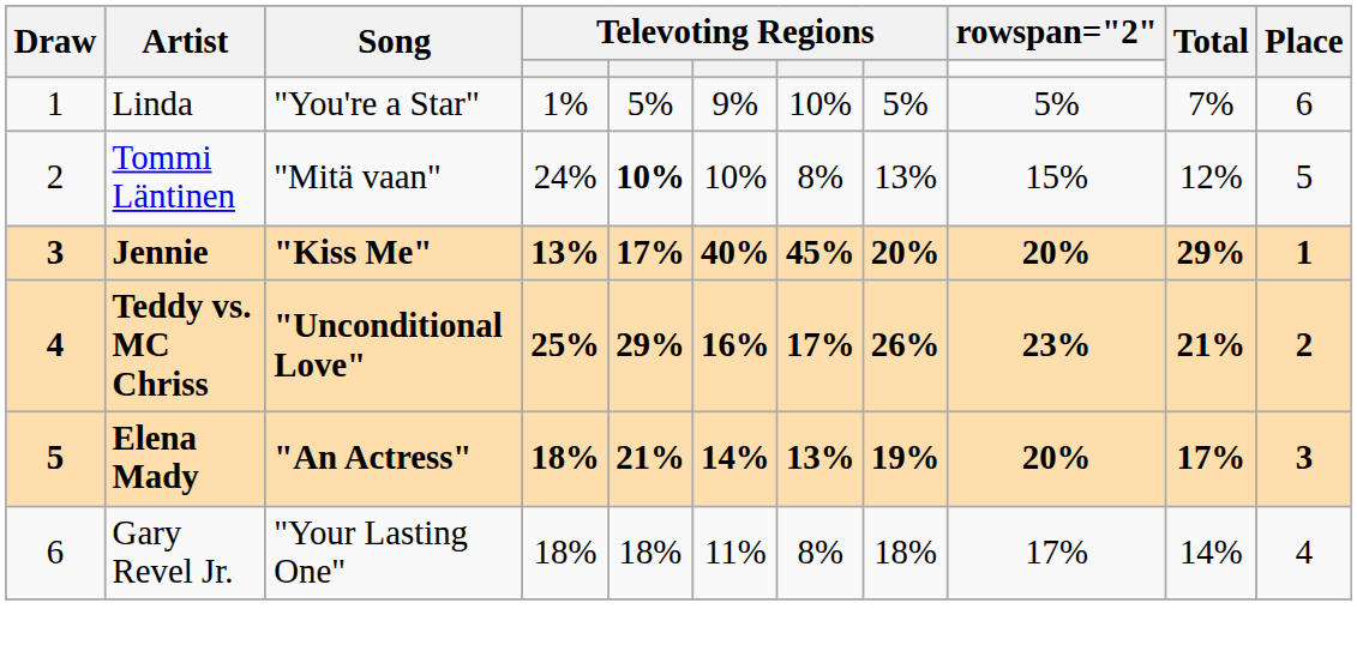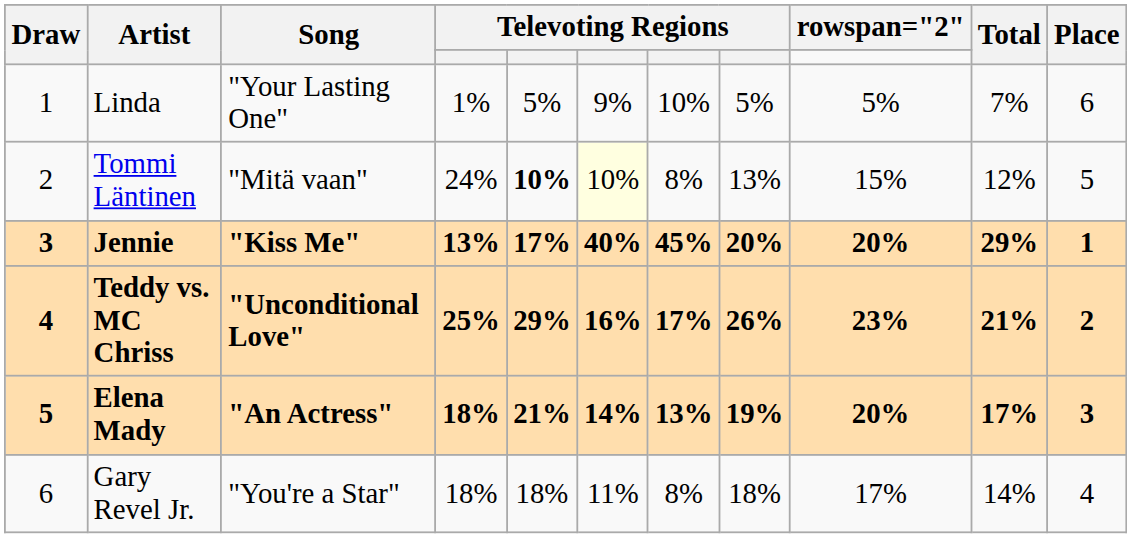Linda | Song: "You're a Star" -> "Your Lasting One"
Tommi Läntinen | column 6: no background -> lightyellow background
Gary Revel Jr. | Song: "Your Lasting One" -> "You're a Star"
